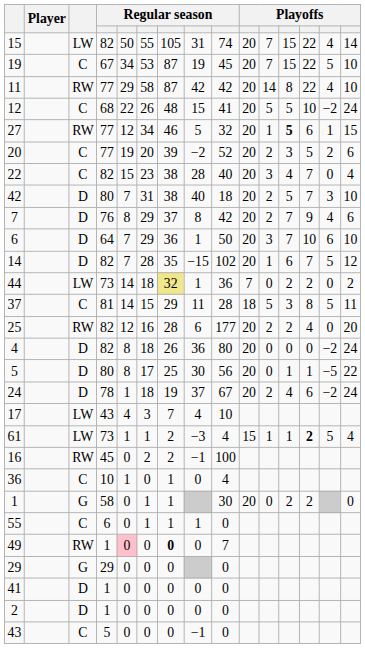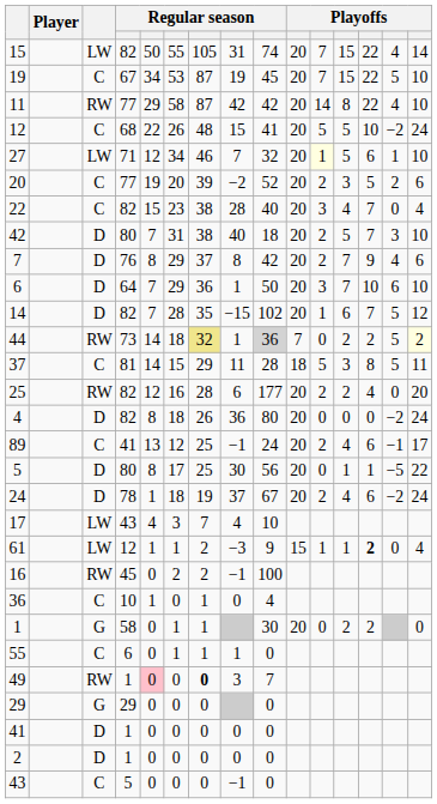27 | column 3: RW -> LW
27 | column 4: 77 -> 71
27 | column 8: 5 -> 7
27 | column 11: no background -> lightyellow background
27 | column 12: bold -> normal
27 | column 15: 15 -> 10
44 | column 3: LW -> RW
44 | column 9: no background -> lightgrey background
44 | column 14: 0 -> 5
44 | column 15: no background -> lightyellow background
+ row: 89 | C | 41 | 13 | 12 | 25 | −1 | 24 | 20 | 2 | 4 | 6 | −1 | 17
61 | column 4: 73 -> 12
61 | column 9: 4 -> 9
61 | column 14: 5 -> 0
49 | column 8: 0 -> 3
